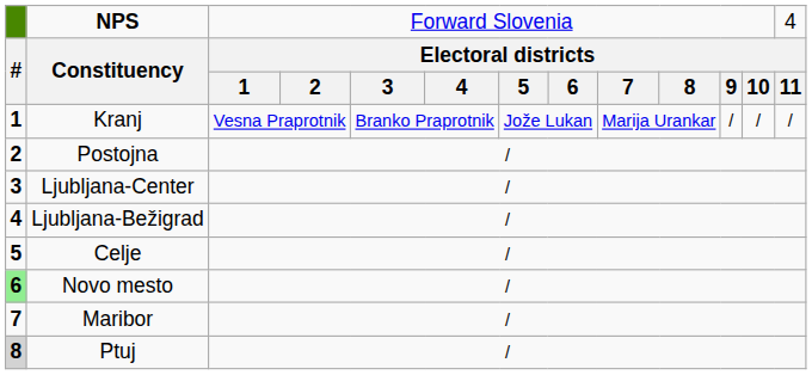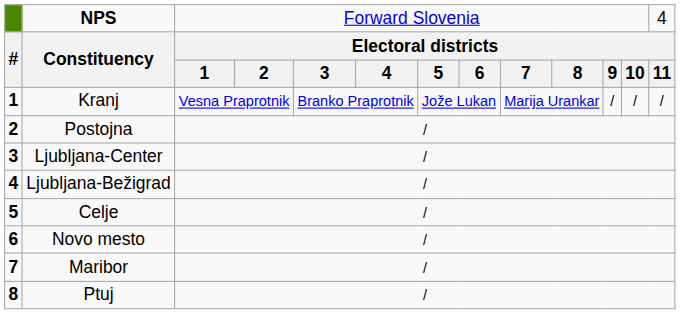Novo mesto | column 1: lightgreen background -> no background
Ptuj | column 1: lightgrey background -> no background
